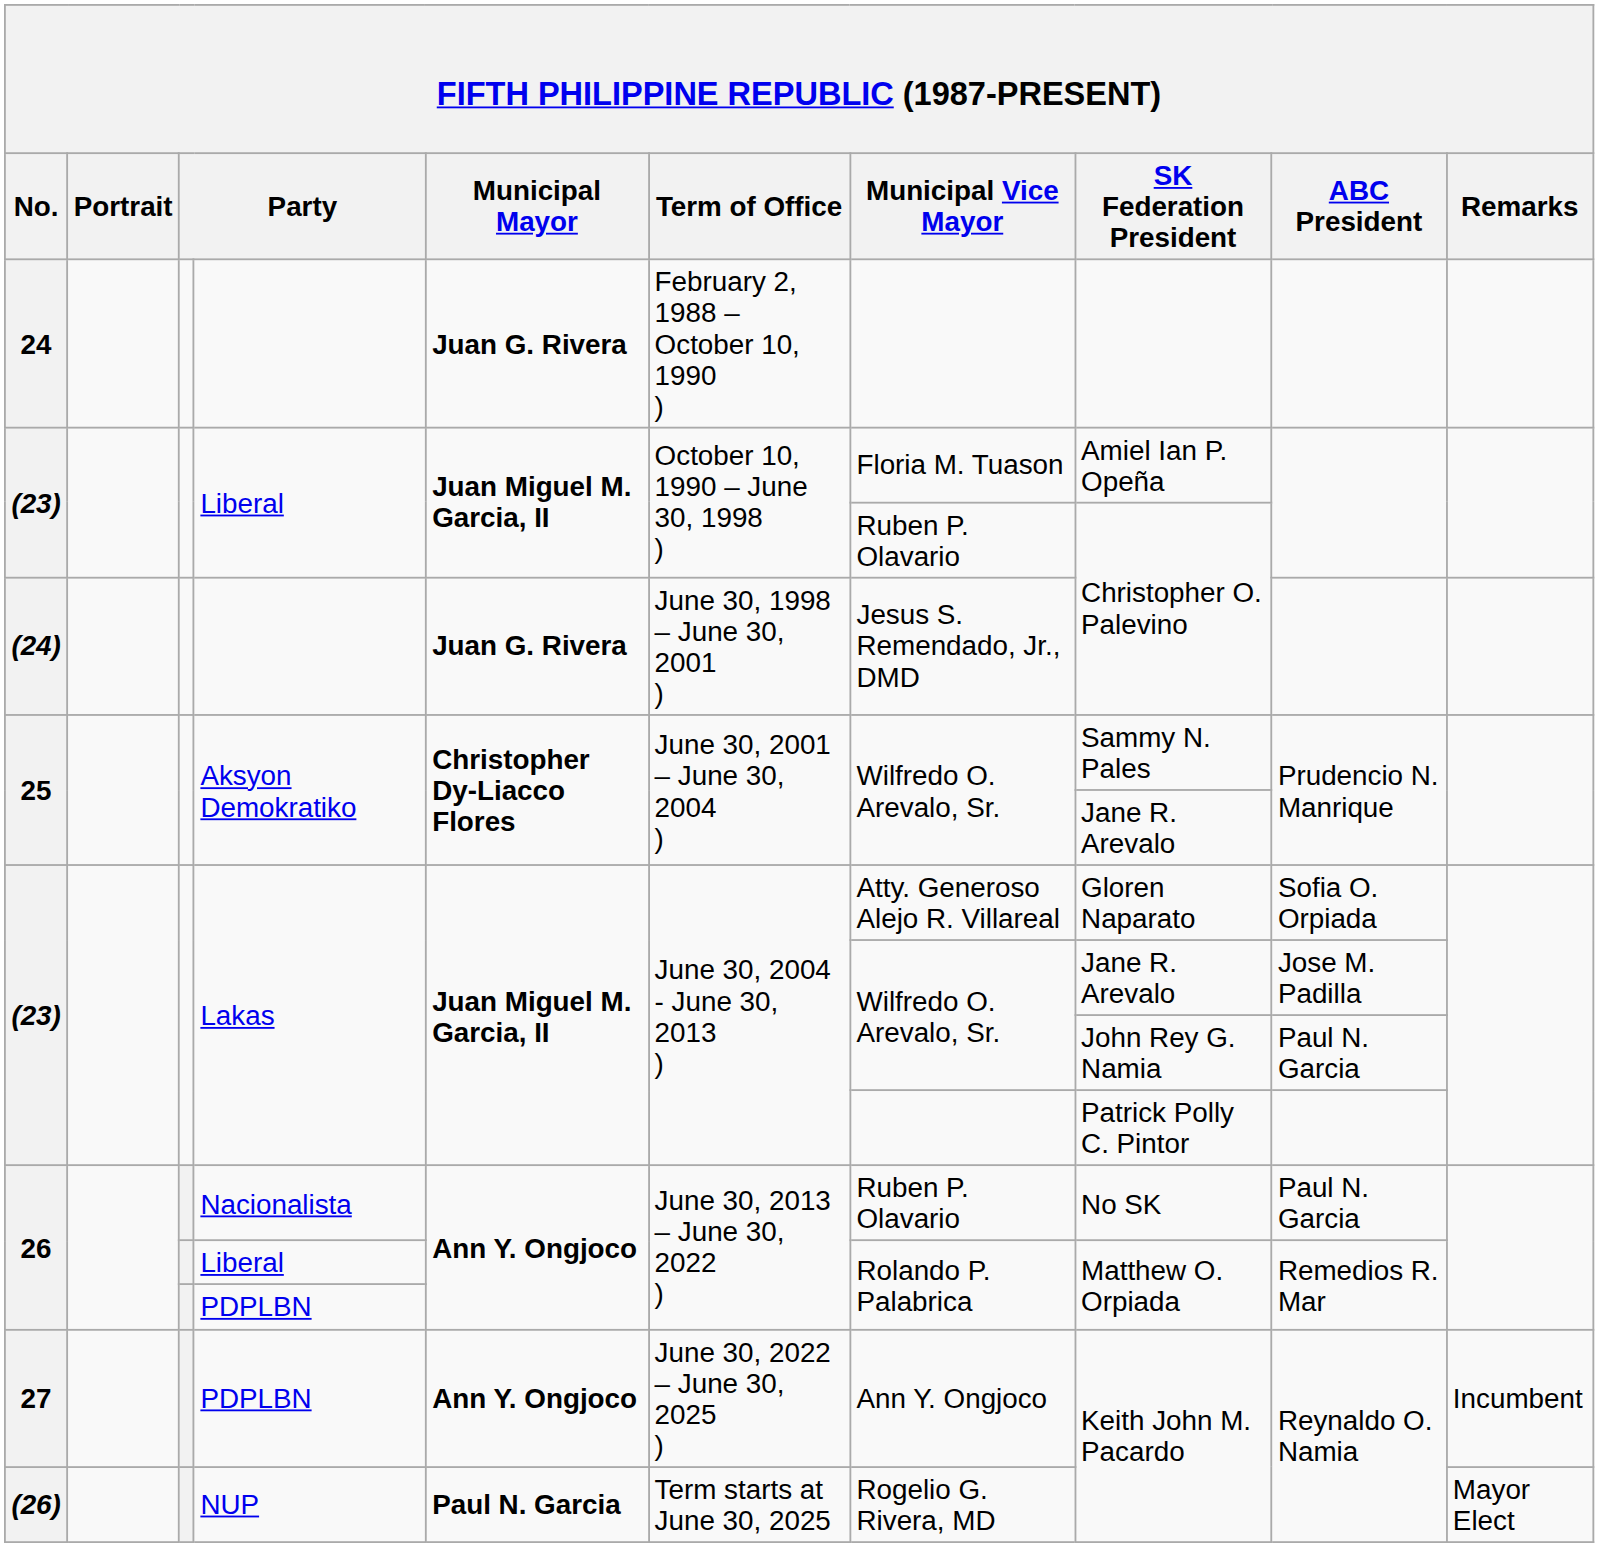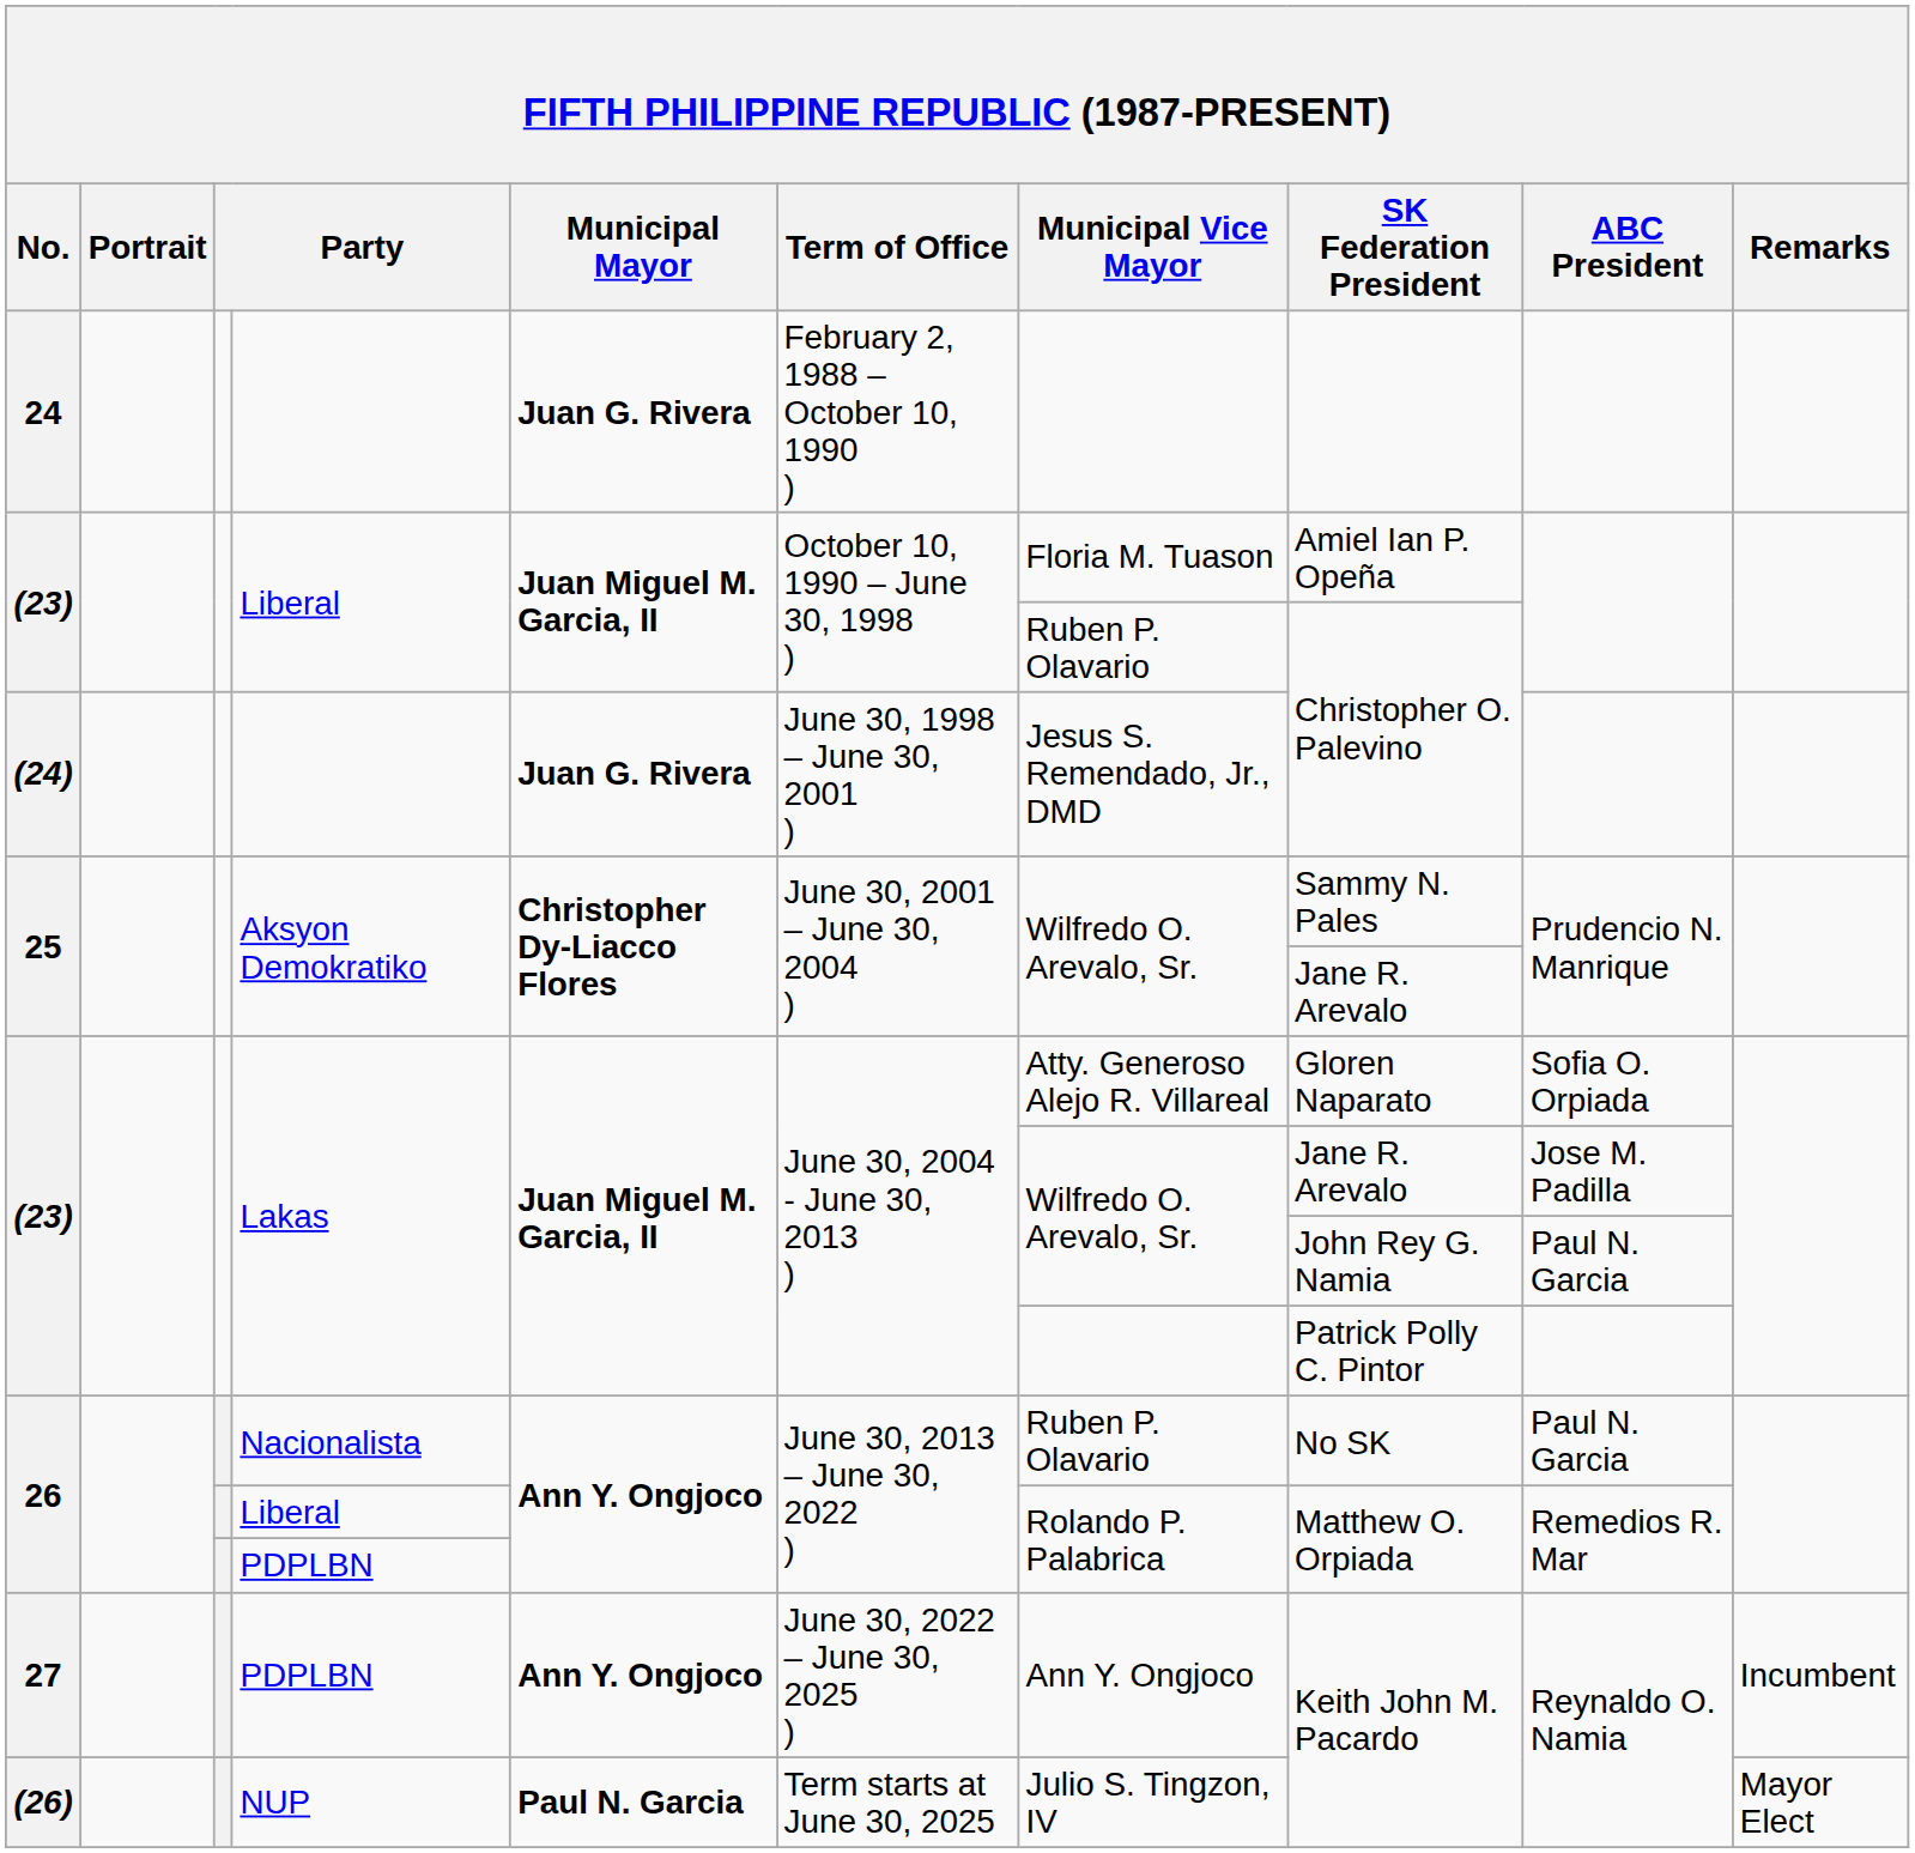(26) | Municipal Vice Mayor: Rogelio G. Rivera, MD -> Julio S. Tingzon, IV
